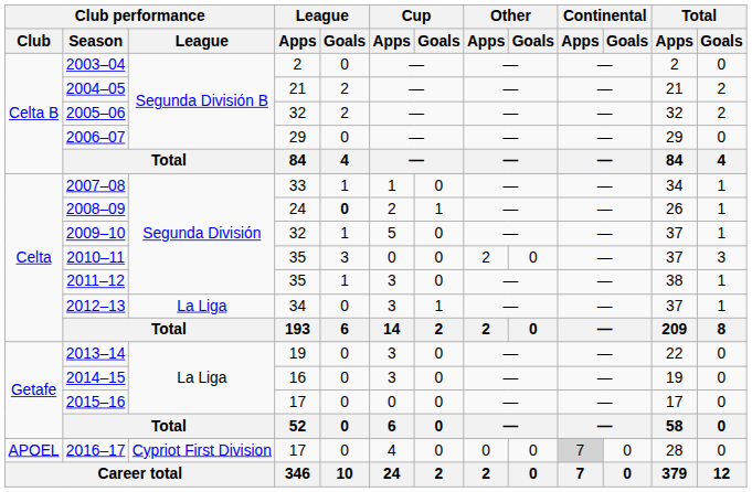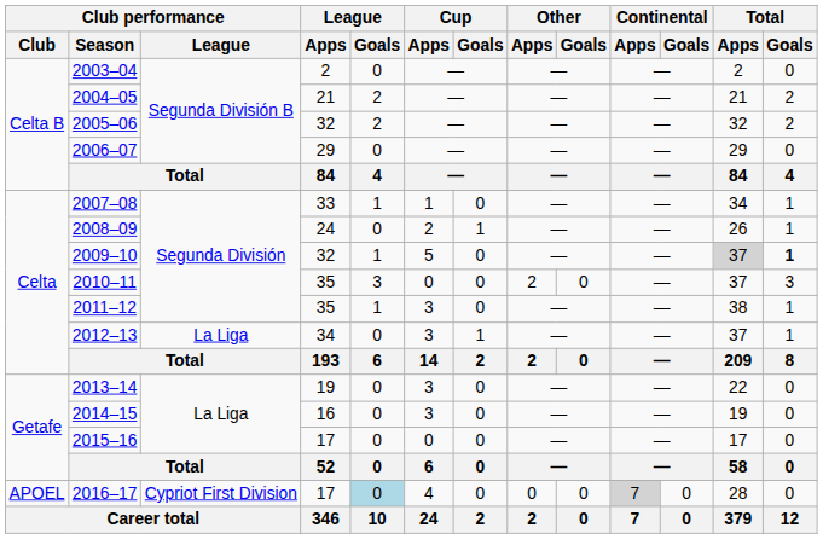2008–09 | League / Goals: bold -> normal
2009–10 | Total / Apps: no background -> lightgrey background
2009–10 | Total / Goals: normal -> bold
2016–17 | League / Goals: no background -> lightblue background
